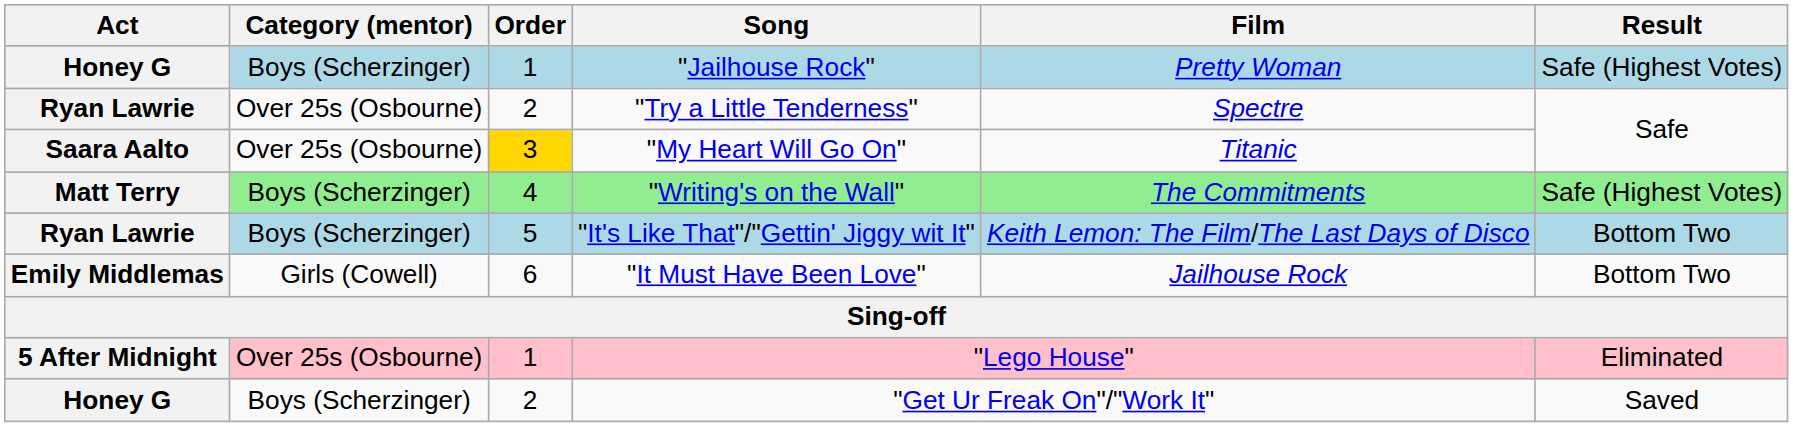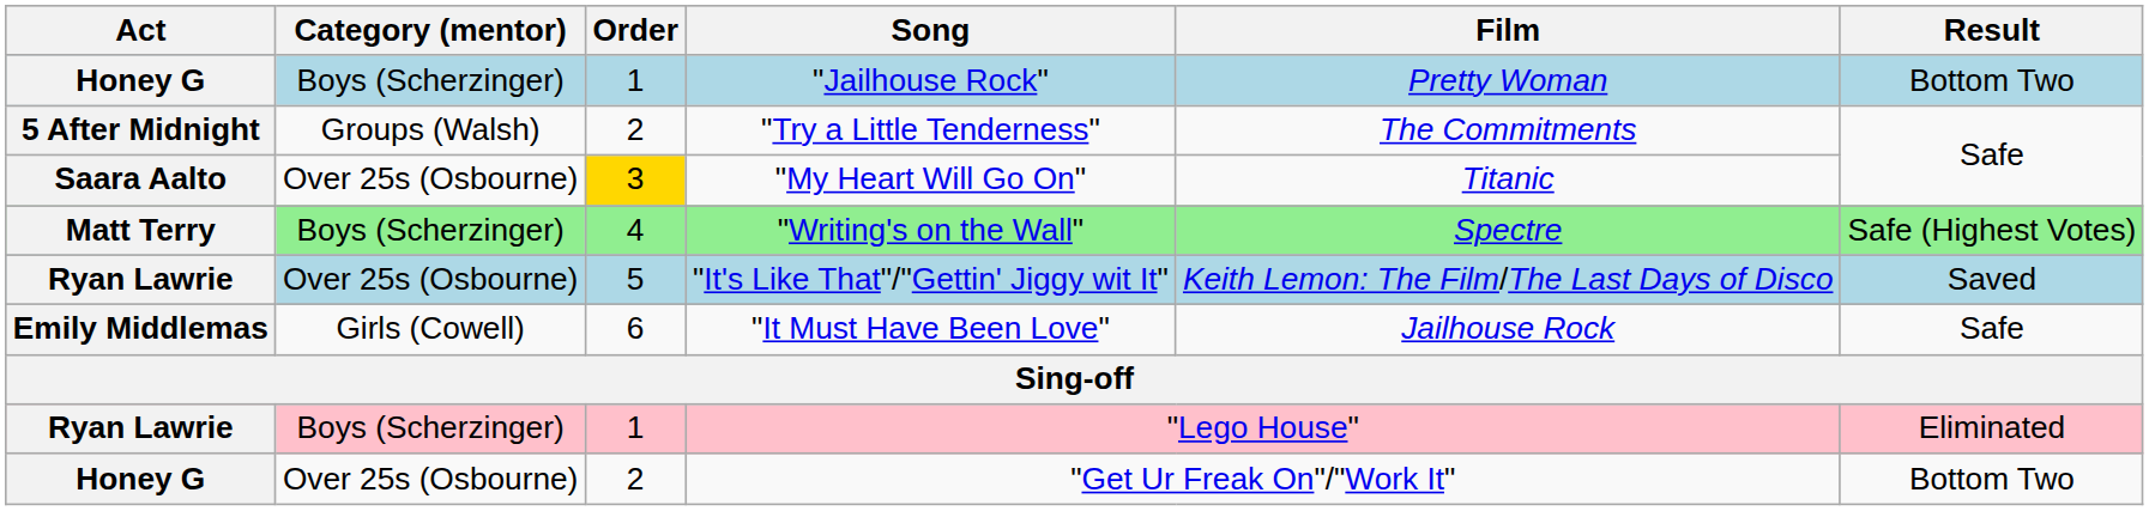"Jailhouse Rock" | Result: Safe (Highest Votes) -> Bottom Two
"Try a Little Tenderness" | Act: Ryan Lawrie -> 5 After Midnight
"Try a Little Tenderness" | Category (mentor): Over 25s (Osbourne) -> Groups (Walsh)
"Try a Little Tenderness" | Film: Spectre -> The Commitments
"Writing's on the Wall" | Film: The Commitments -> Spectre
"It's Like That"/"Gettin' Jiggy wit It" | Category (mentor): Boys (Scherzinger) -> Over 25s (Osbourne)
"It's Like That"/"Gettin' Jiggy wit It" | Result: Bottom Two -> Saved
"It Must Have Been Love" | Result: Bottom Two -> Safe
"Lego House" | Act: 5 After Midnight -> Ryan Lawrie
"Lego House" | Category (mentor): Over 25s (Osbourne) -> Boys (Scherzinger)
"Get Ur Freak On"/"Work It" | Category (mentor): Boys (Scherzinger) -> Over 25s (Osbourne)
"Get Ur Freak On"/"Work It" | Result: Saved -> Bottom Two
